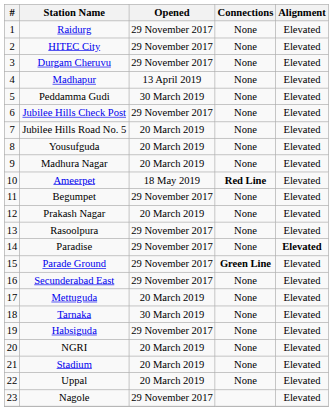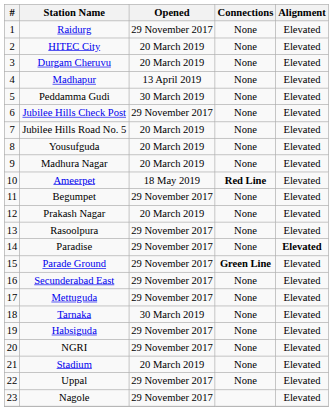HITEC City | Opened: 29 November 2017 -> 20 March 2019
Durgam Cheruvu | Opened: 29 November 2017 -> 20 March 2019
Mettuguda | Opened: 20 March 2019 -> 29 November 2017
NGRI | Opened: 20 March 2019 -> 29 November 2017
Uppal | Opened: 20 March 2019 -> 29 November 2017
